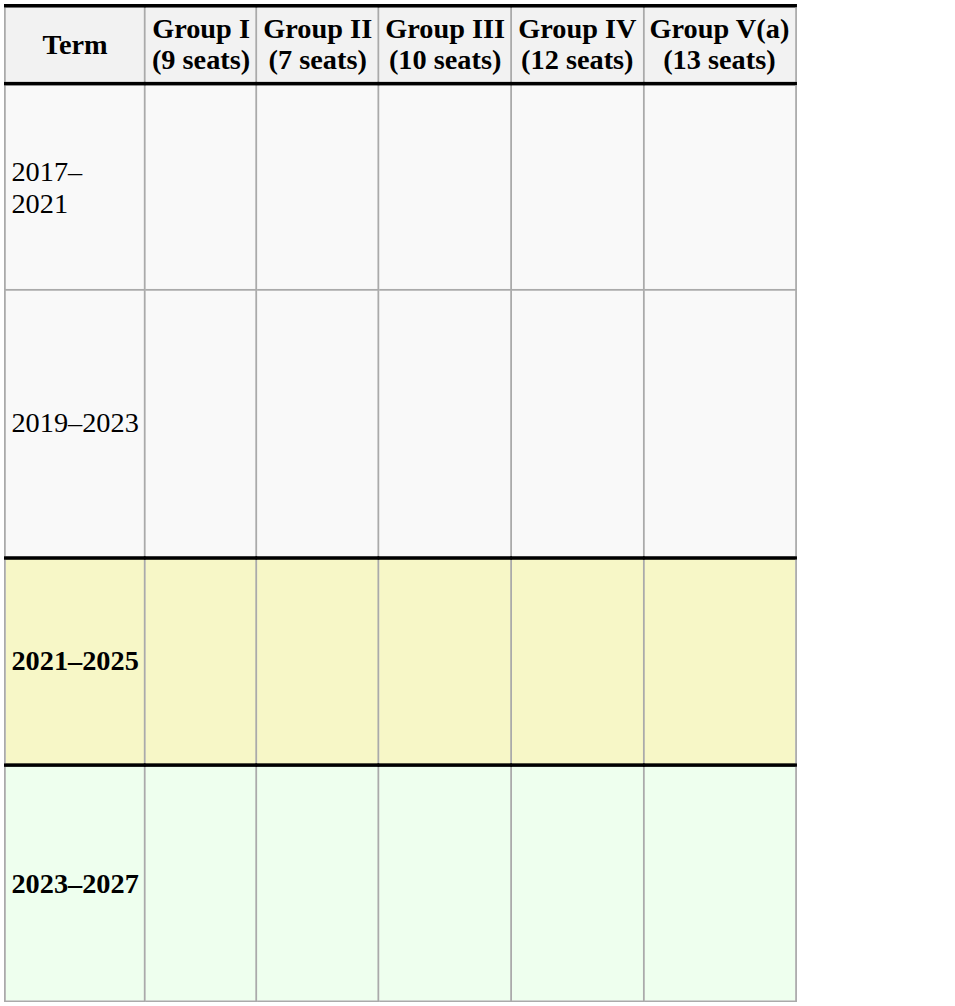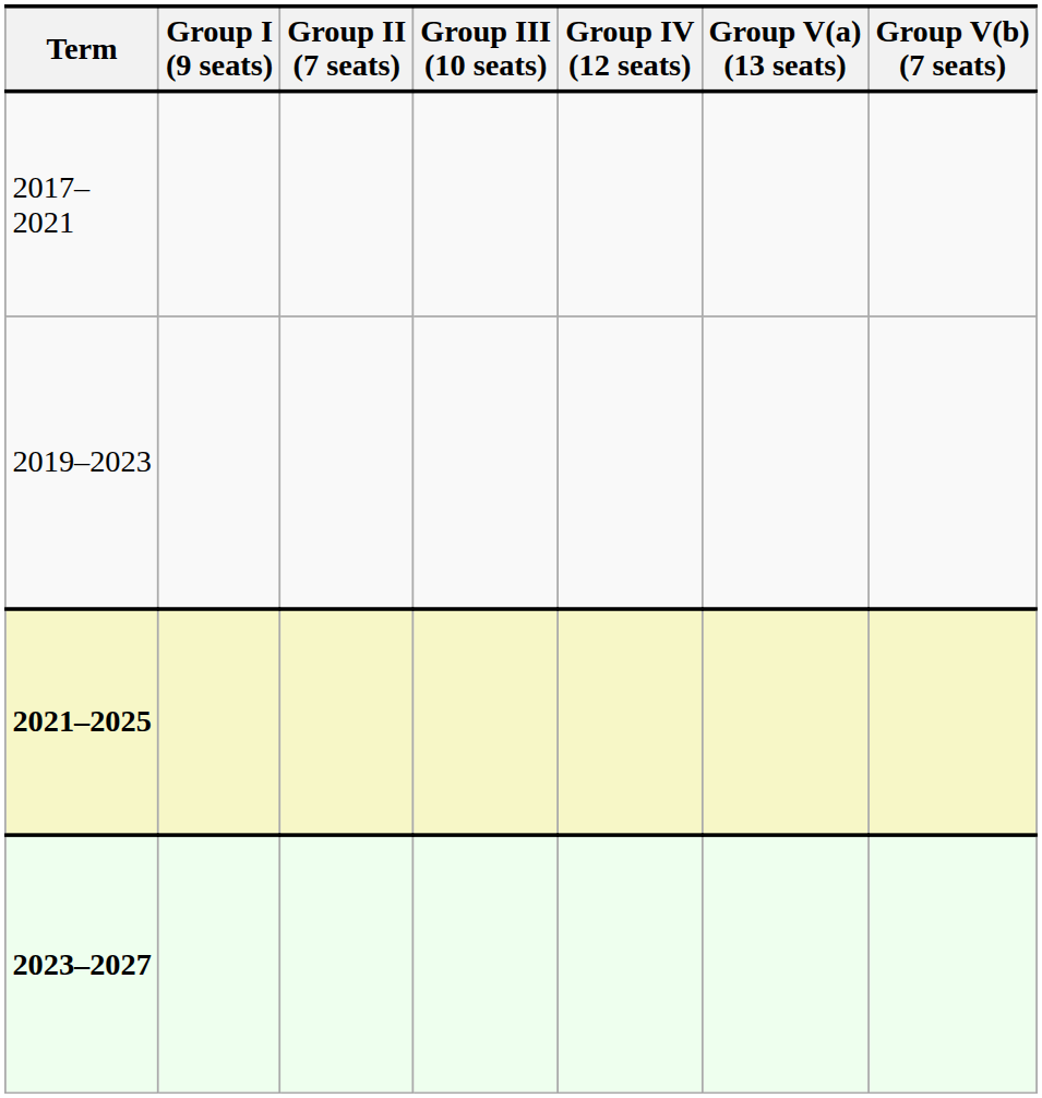+ column: Group V(b) (7 seats)
